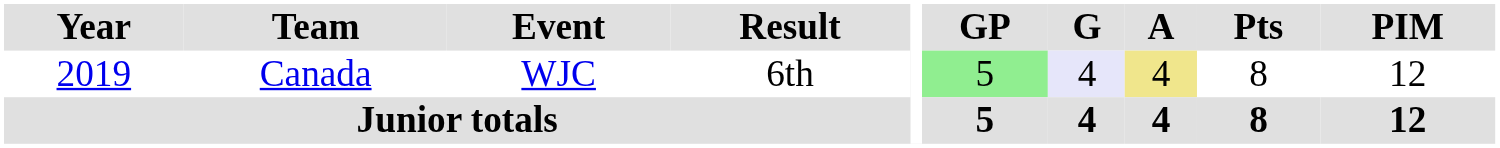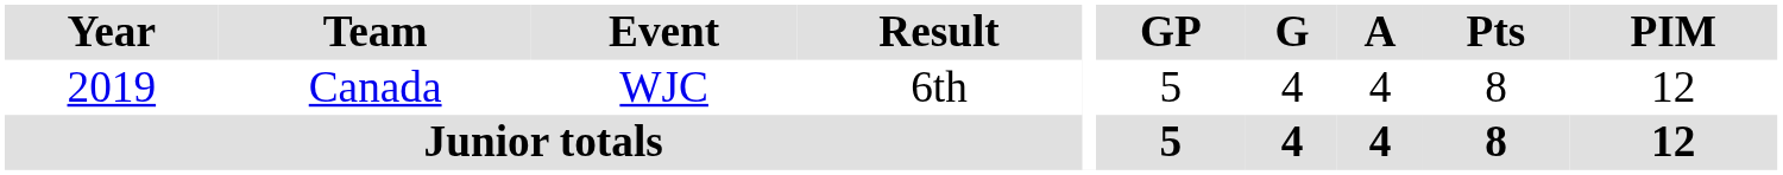Canada | GP: lightgreen background -> no background
Canada | G: lavender background -> no background
Canada | A: khaki background -> no background
